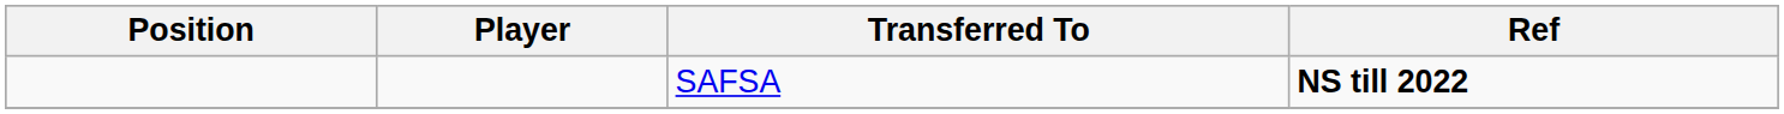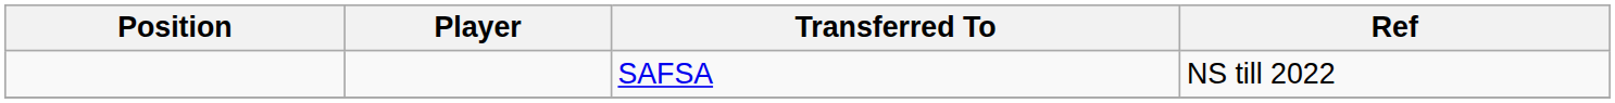SAFSA | Ref: bold -> normal
